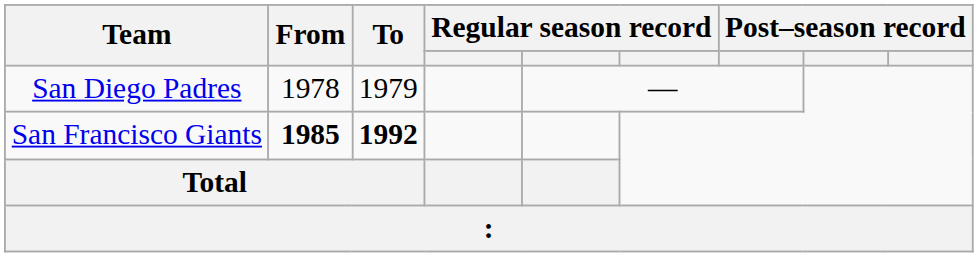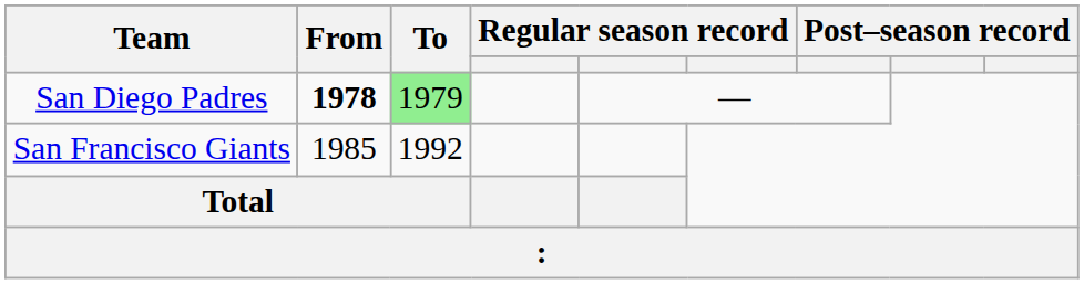San Diego Padres | From: normal -> bold
San Diego Padres | To: no background -> lightgreen background
San Francisco Giants | From: bold -> normal
San Francisco Giants | To: bold -> normal
